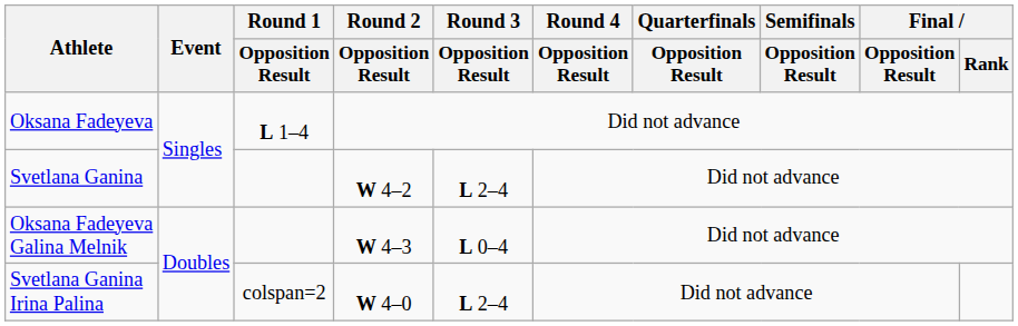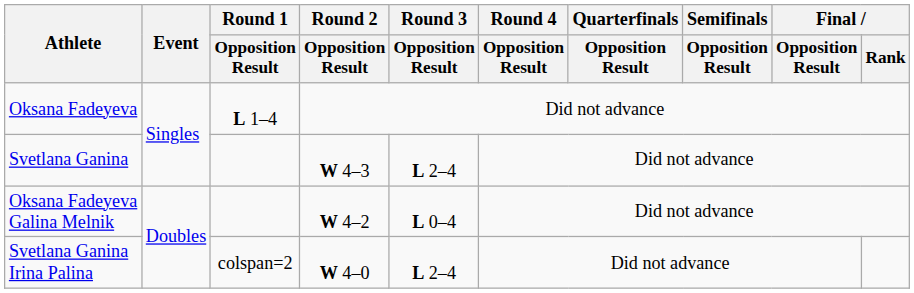Svetlana Ganina | Round 2 / Opposition Result: W 4–2 -> W 4–3
Oksana Fadeyeva Galina Melnik | Round 2 / Opposition Result: W 4–3 -> W 4–2
